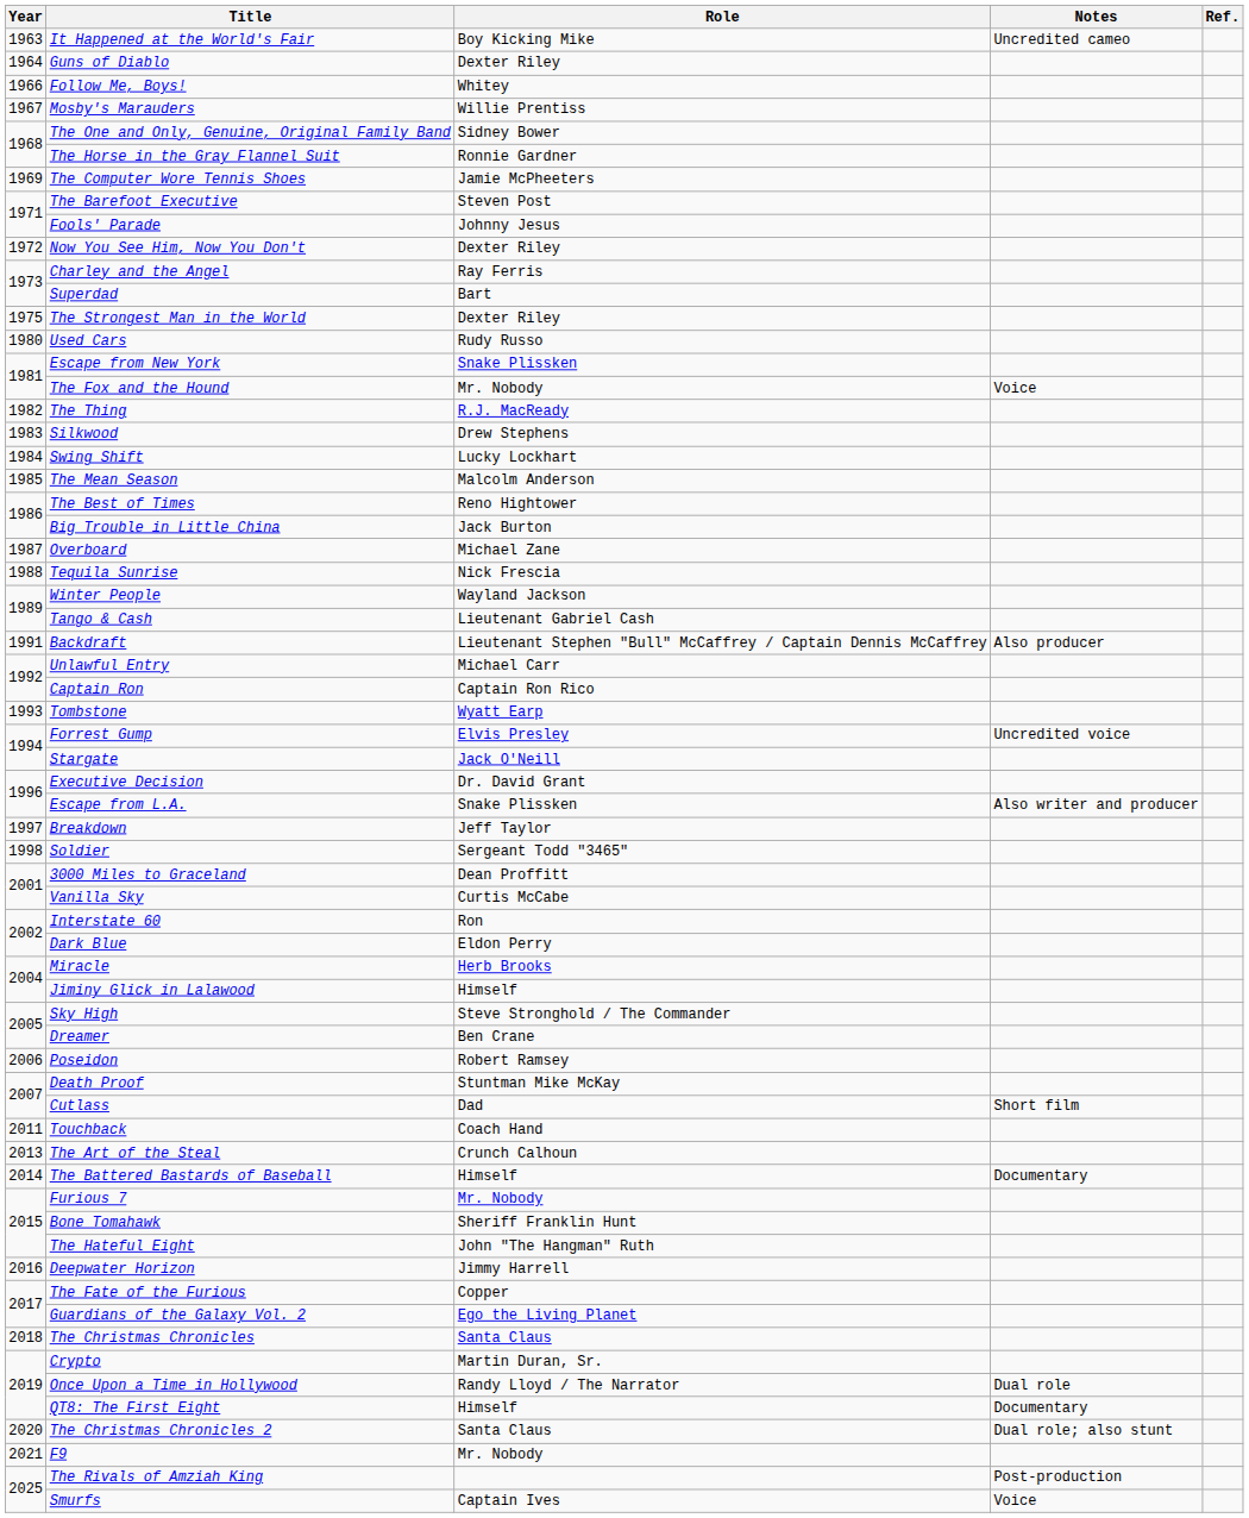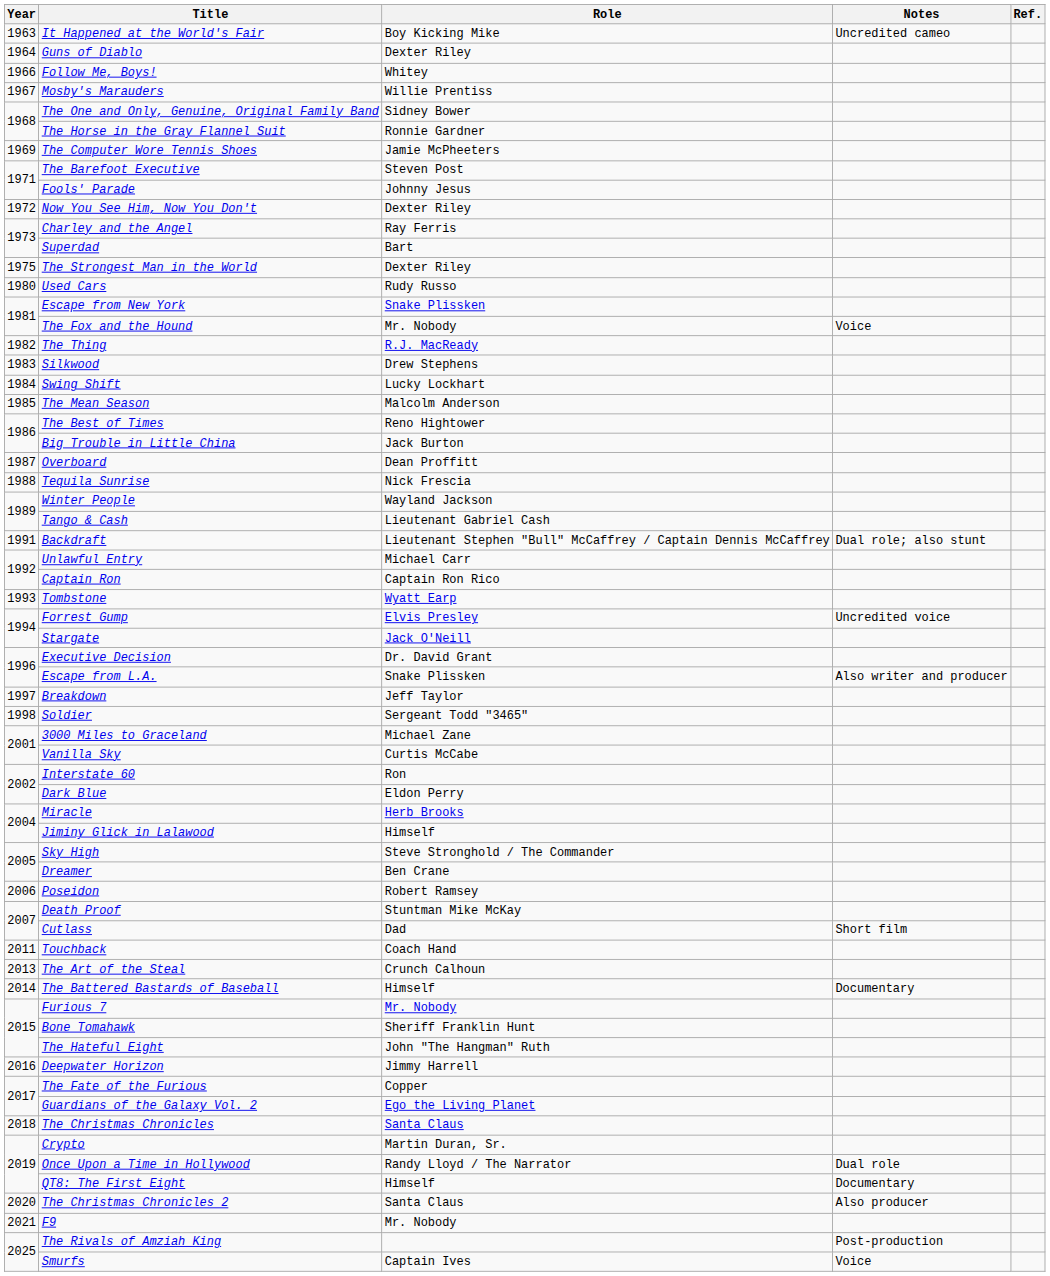Overboard | Role: Michael Zane -> Dean Proffitt
Backdraft | Notes: Also producer -> Dual role; also stunt
3000 Miles to Graceland | Role: Dean Proffitt -> Michael Zane
The Christmas Chronicles 2 | Notes: Dual role; also stunt -> Also producer
